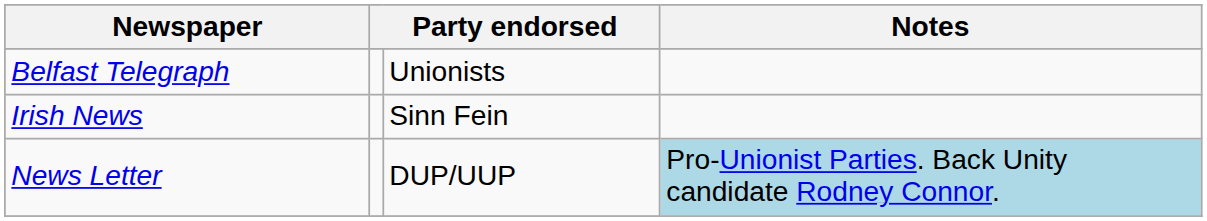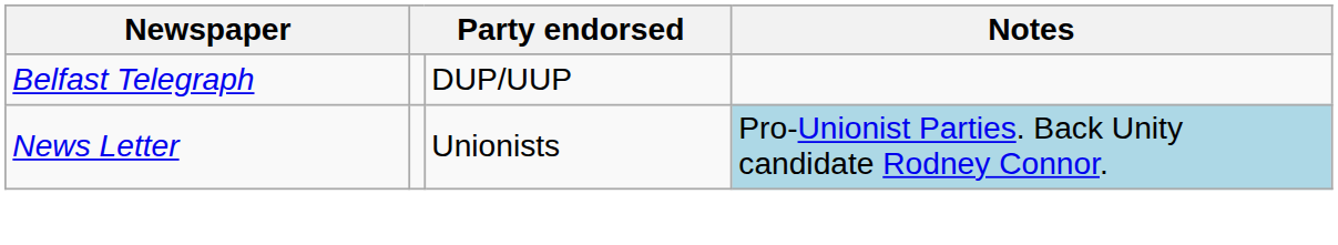Belfast Telegraph | column 3: Unionists -> DUP/UUP
- row: Irish News | Sinn Fein
News Letter | column 3: DUP/UUP -> Unionists
